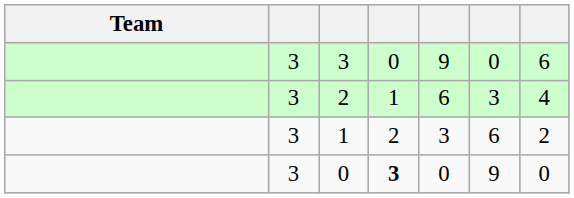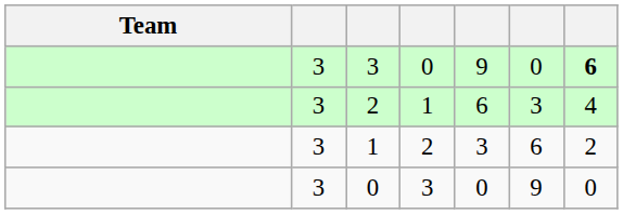row 2 | column 7: normal -> bold
row 5 | column 4: bold -> normal
